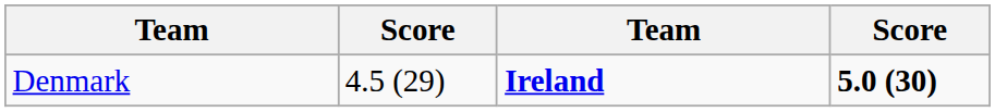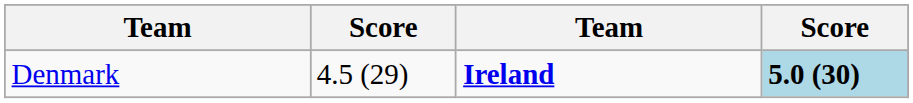Denmark | column 4: no background -> lightblue background
